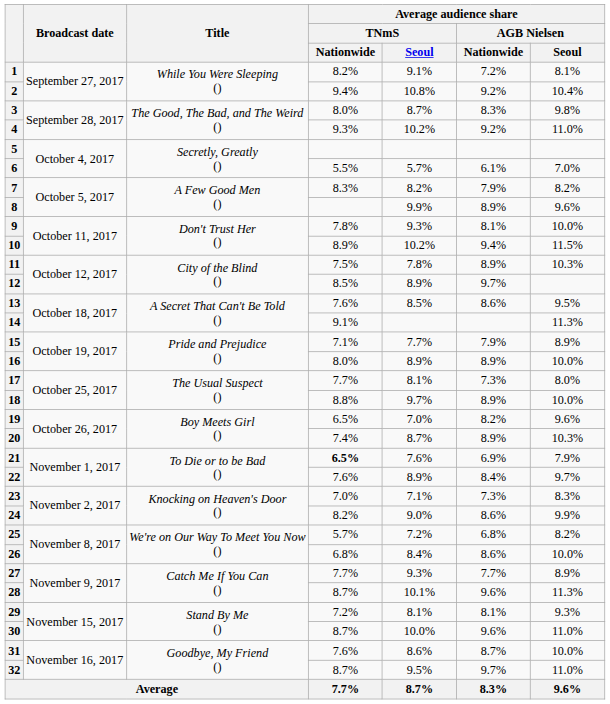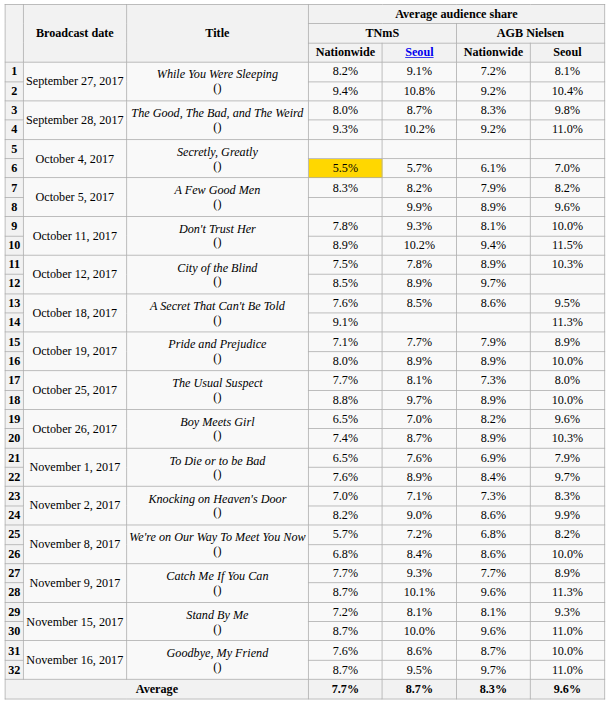6 | Average audience share / TNmS / Nationwide: no background -> gold background
21 | Average audience share / TNmS / Nationwide: bold -> normal
